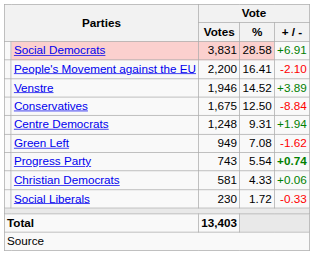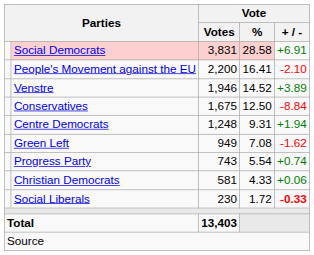Progress Party | Vote / + / -: bold -> normal
Social Liberals | Vote / + / -: normal -> bold
